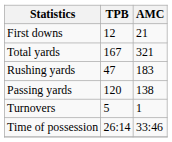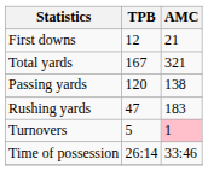rows swapped: Rushing yards <-> Passing yards
Turnovers | AMC: no background -> pink background
